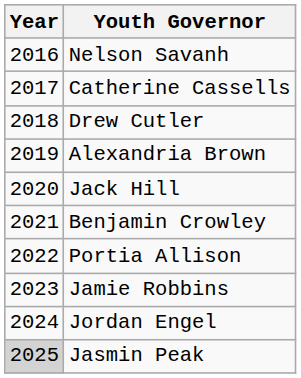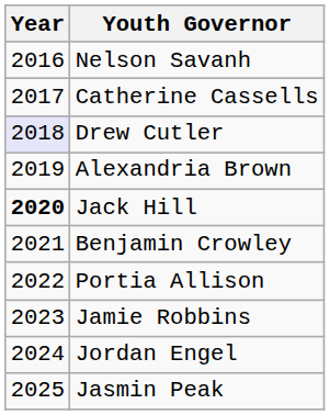Drew Cutler | Year: no background -> lavender background
Jack Hill | Year: normal -> bold
Jasmin Peak | Year: lightgrey background -> no background
